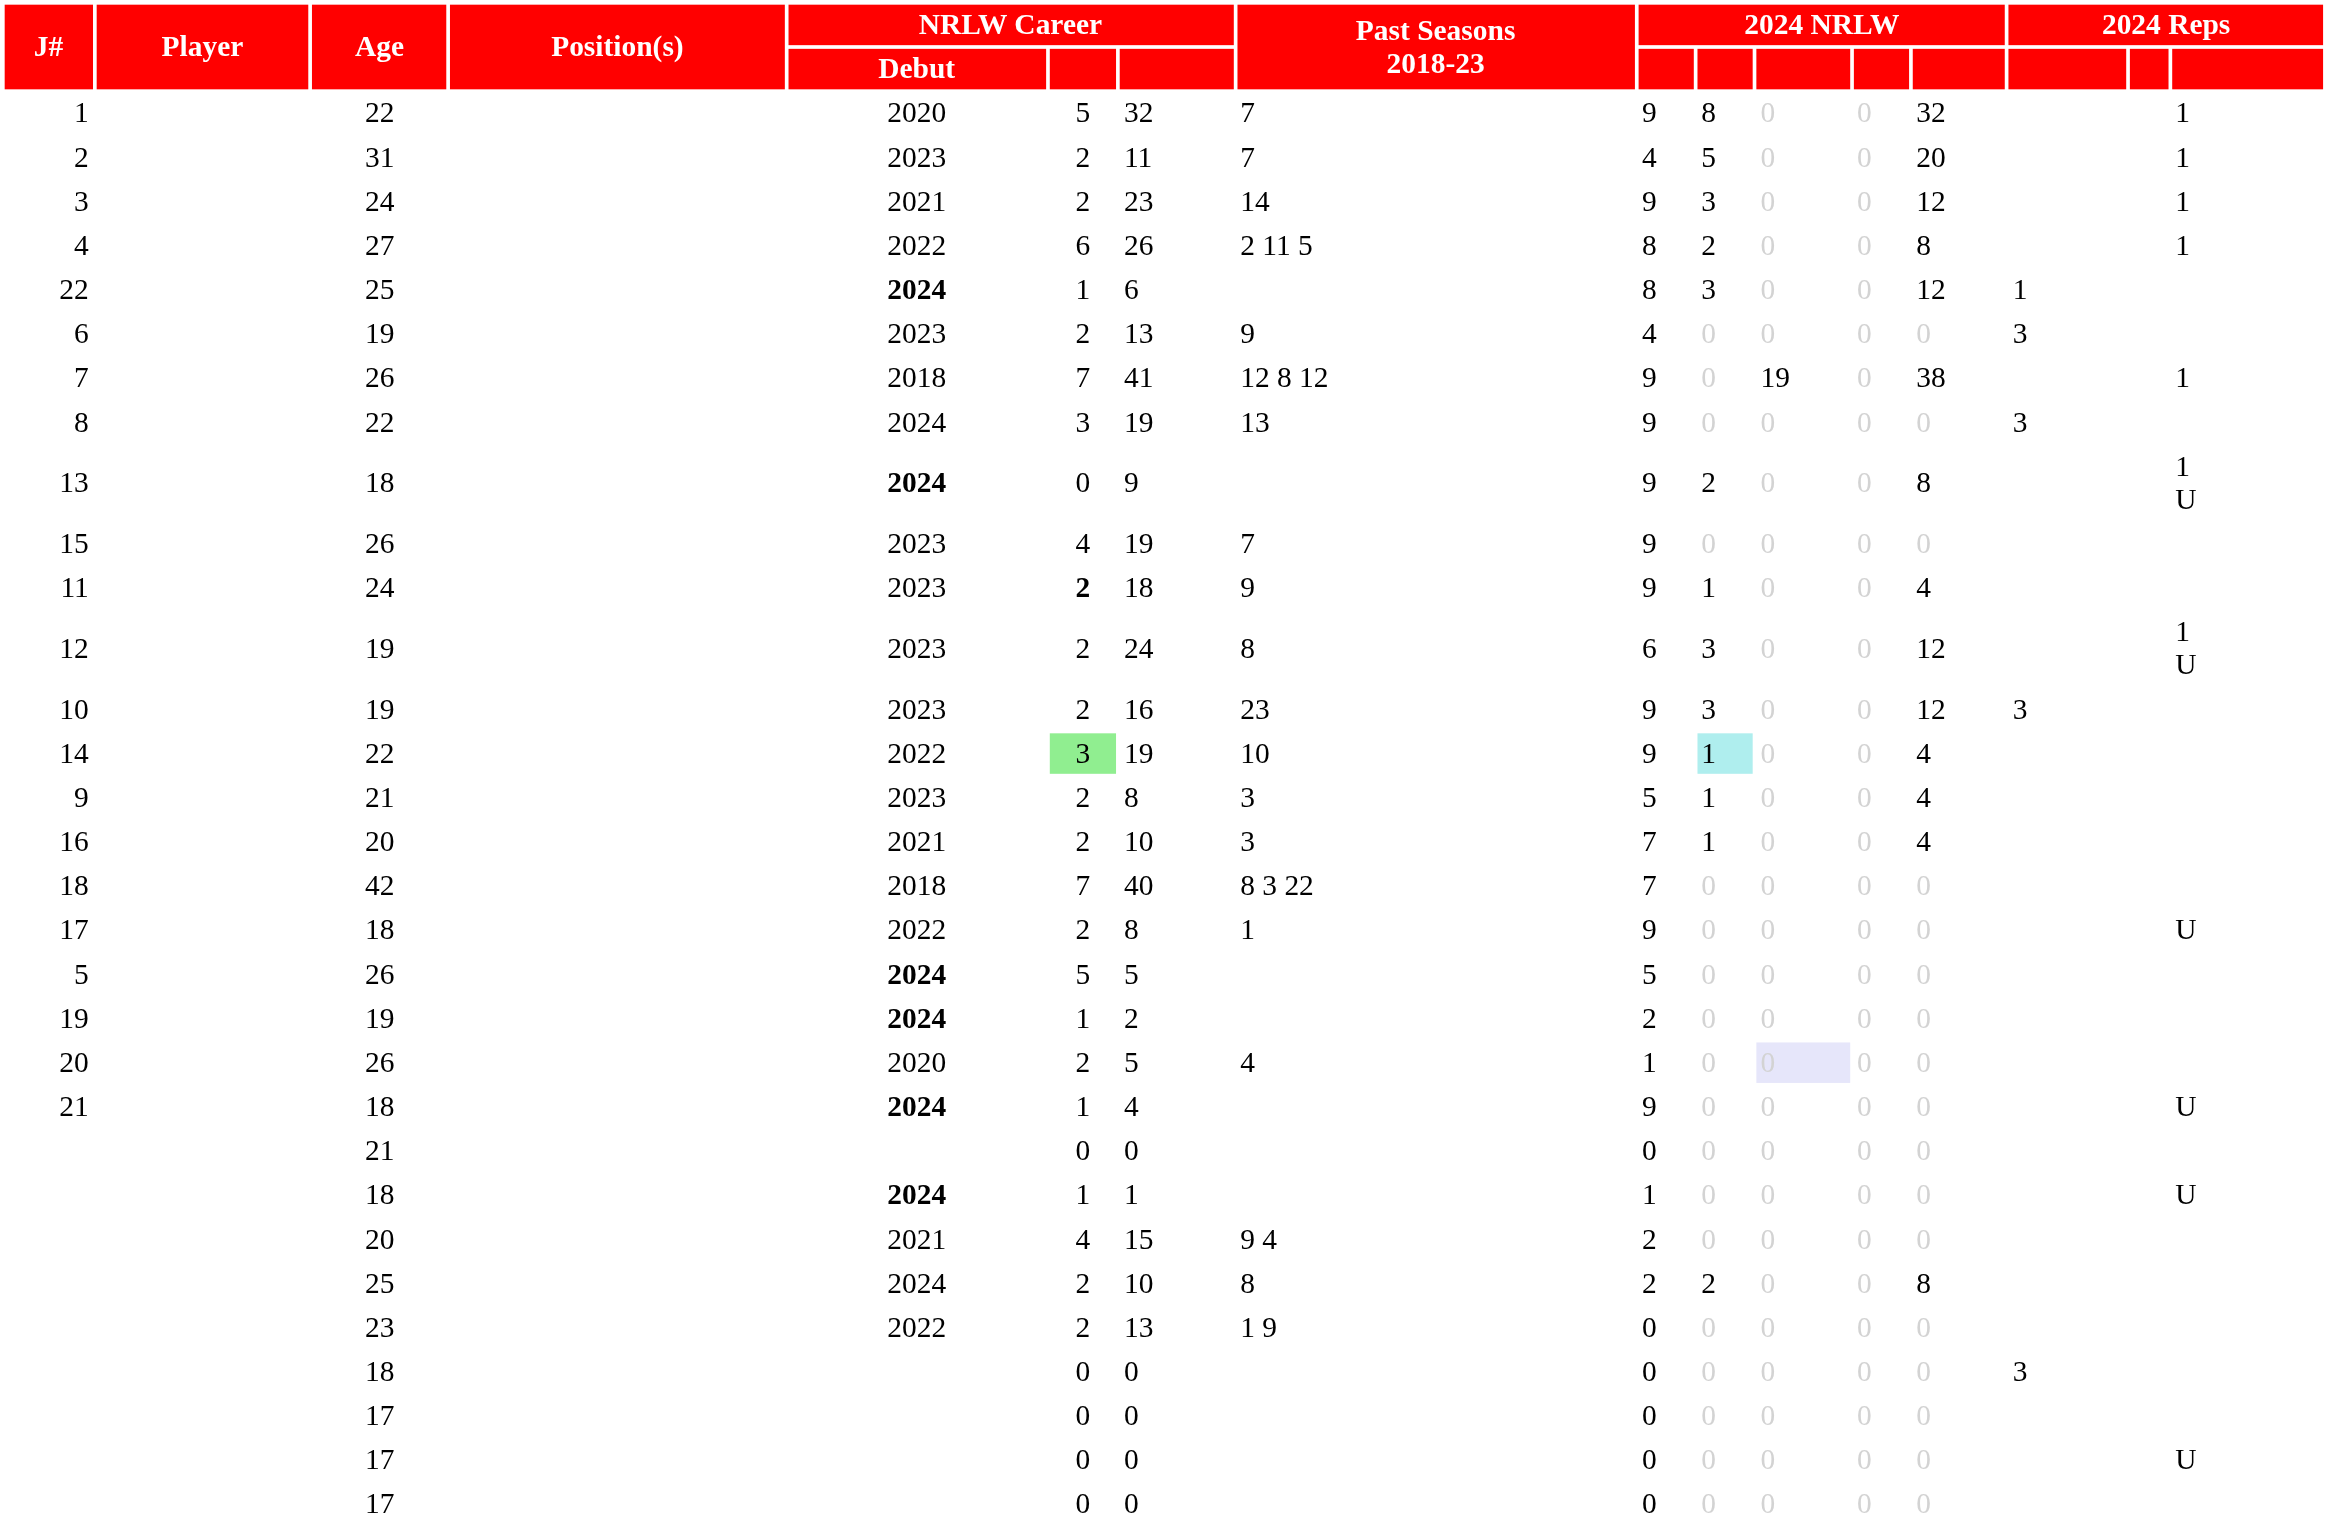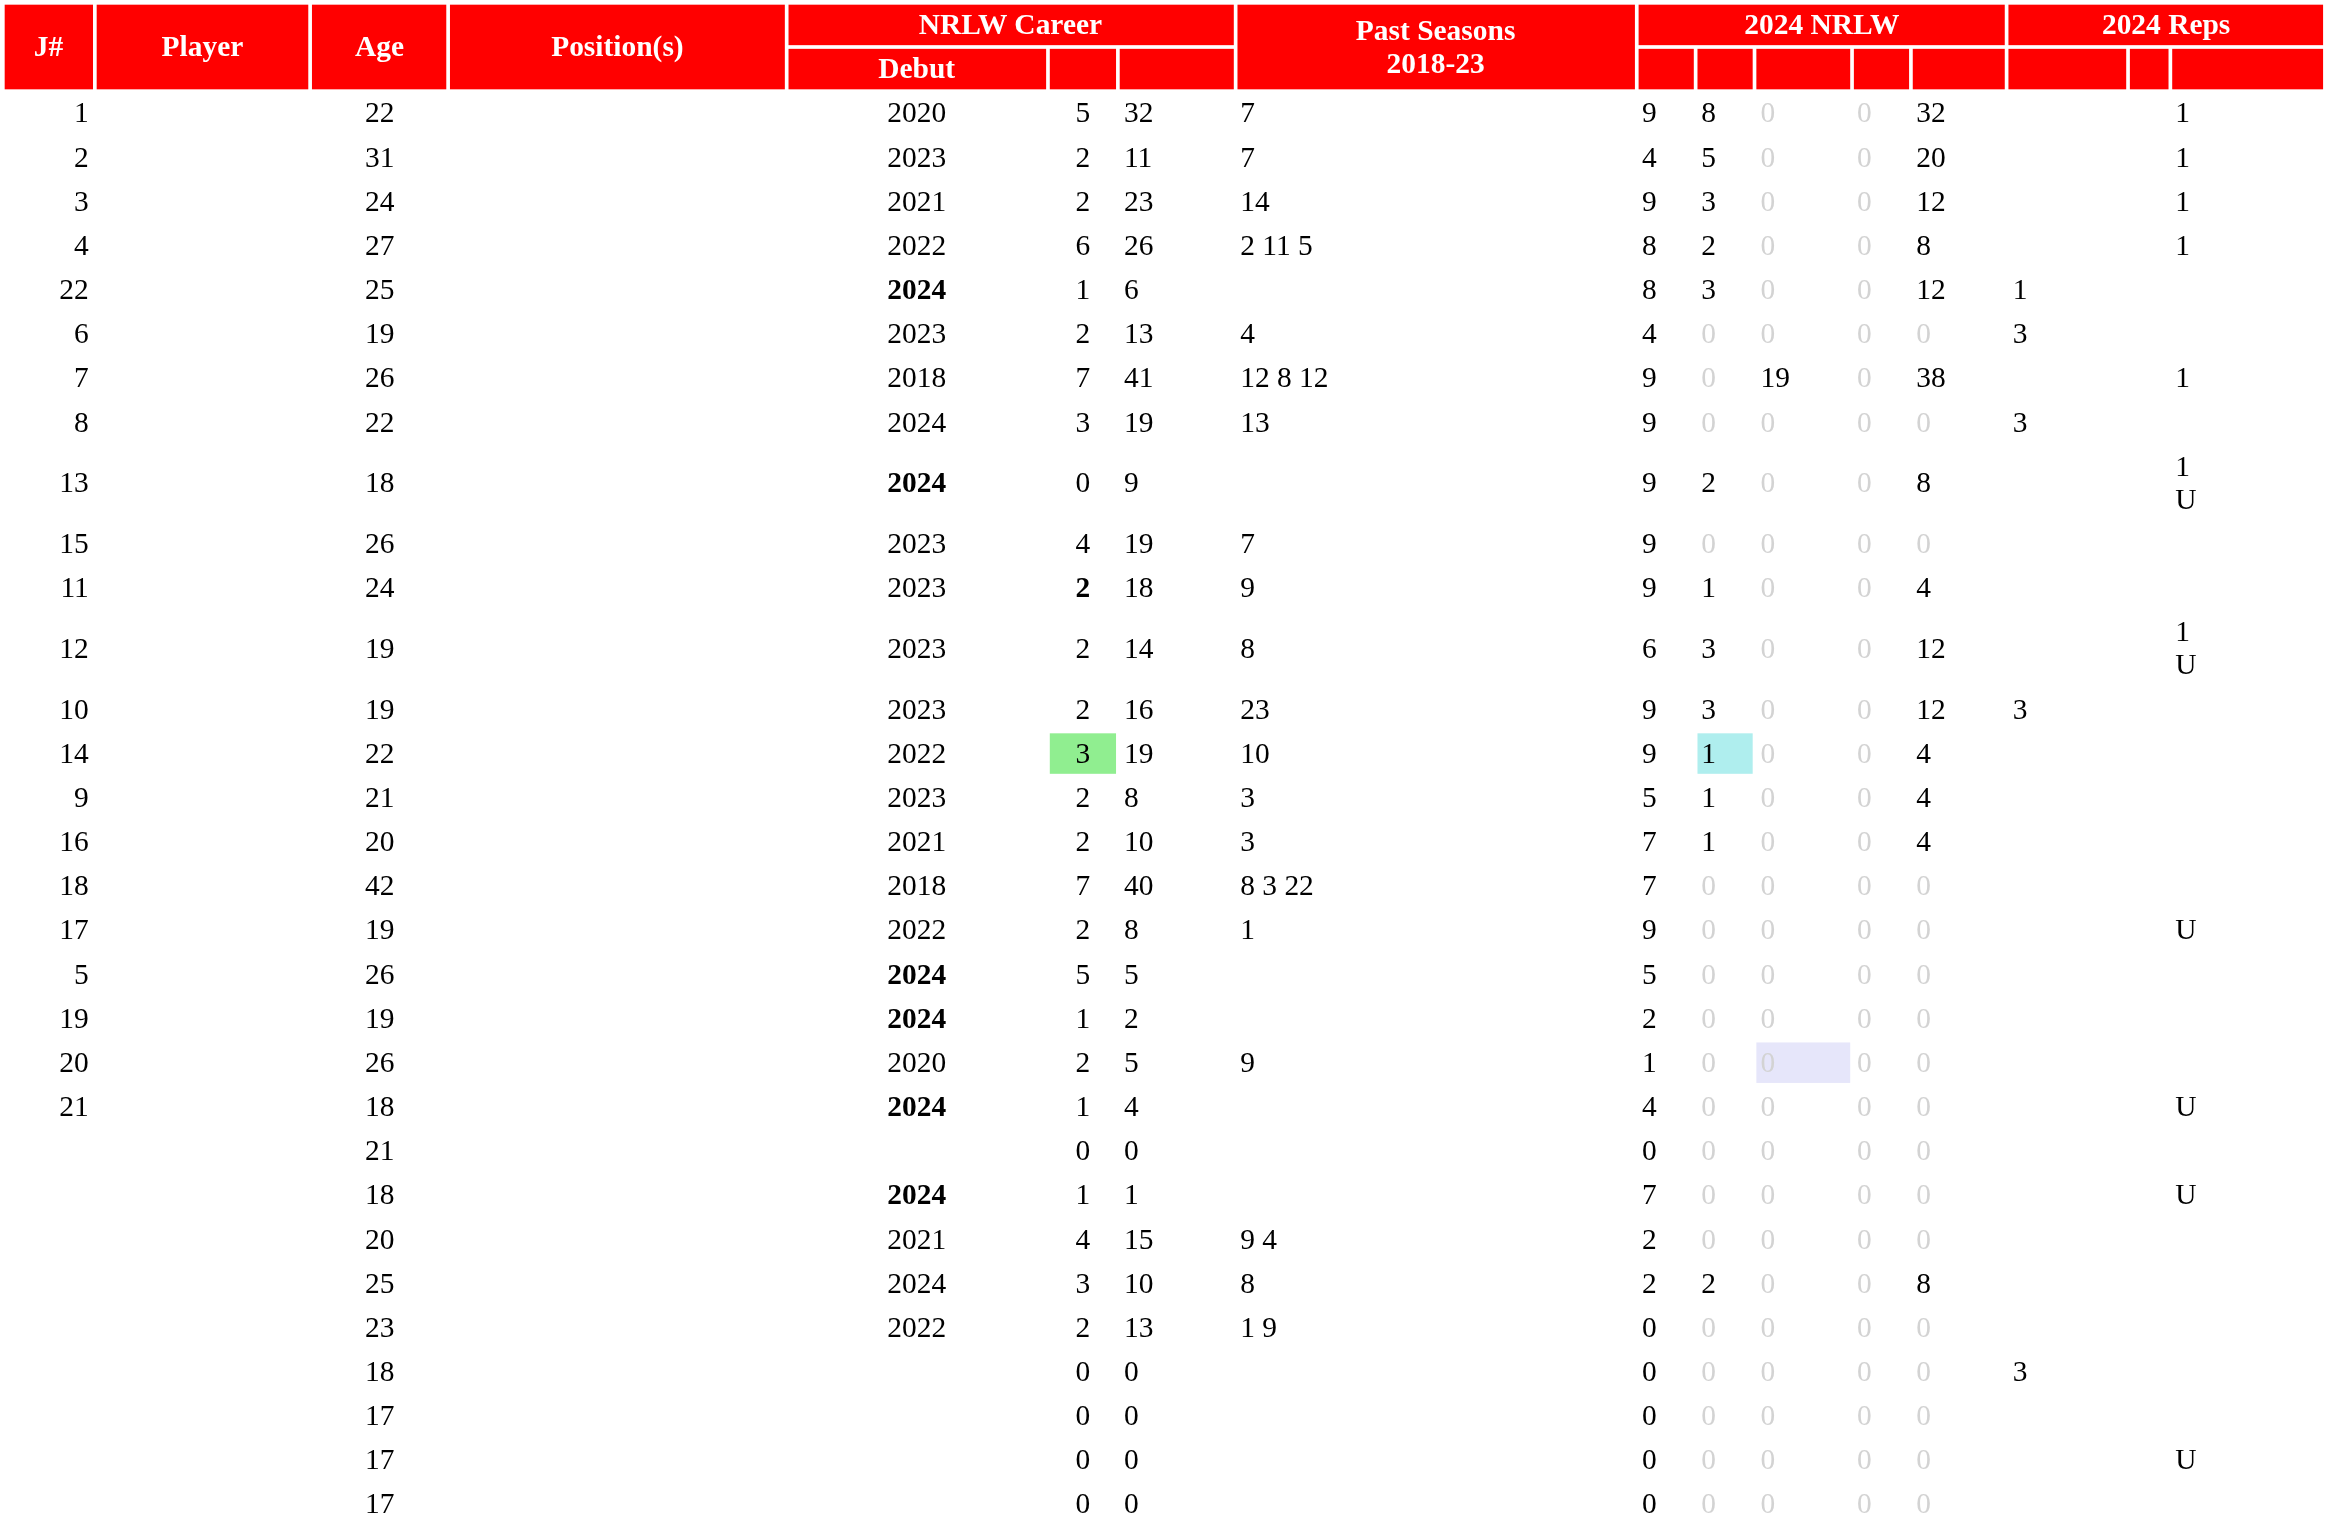row 8 | Past Seasons 2018-23: 9 -> 4
row 14 | column 7: 24 -> 14
row 20 | Age: 18 -> 19
row 23 | Past Seasons 2018-23: 4 -> 9
row 24 | column 9: 9 -> 4
row 26 | column 9: 1 -> 7
row 28 | column 6: 2 -> 3
